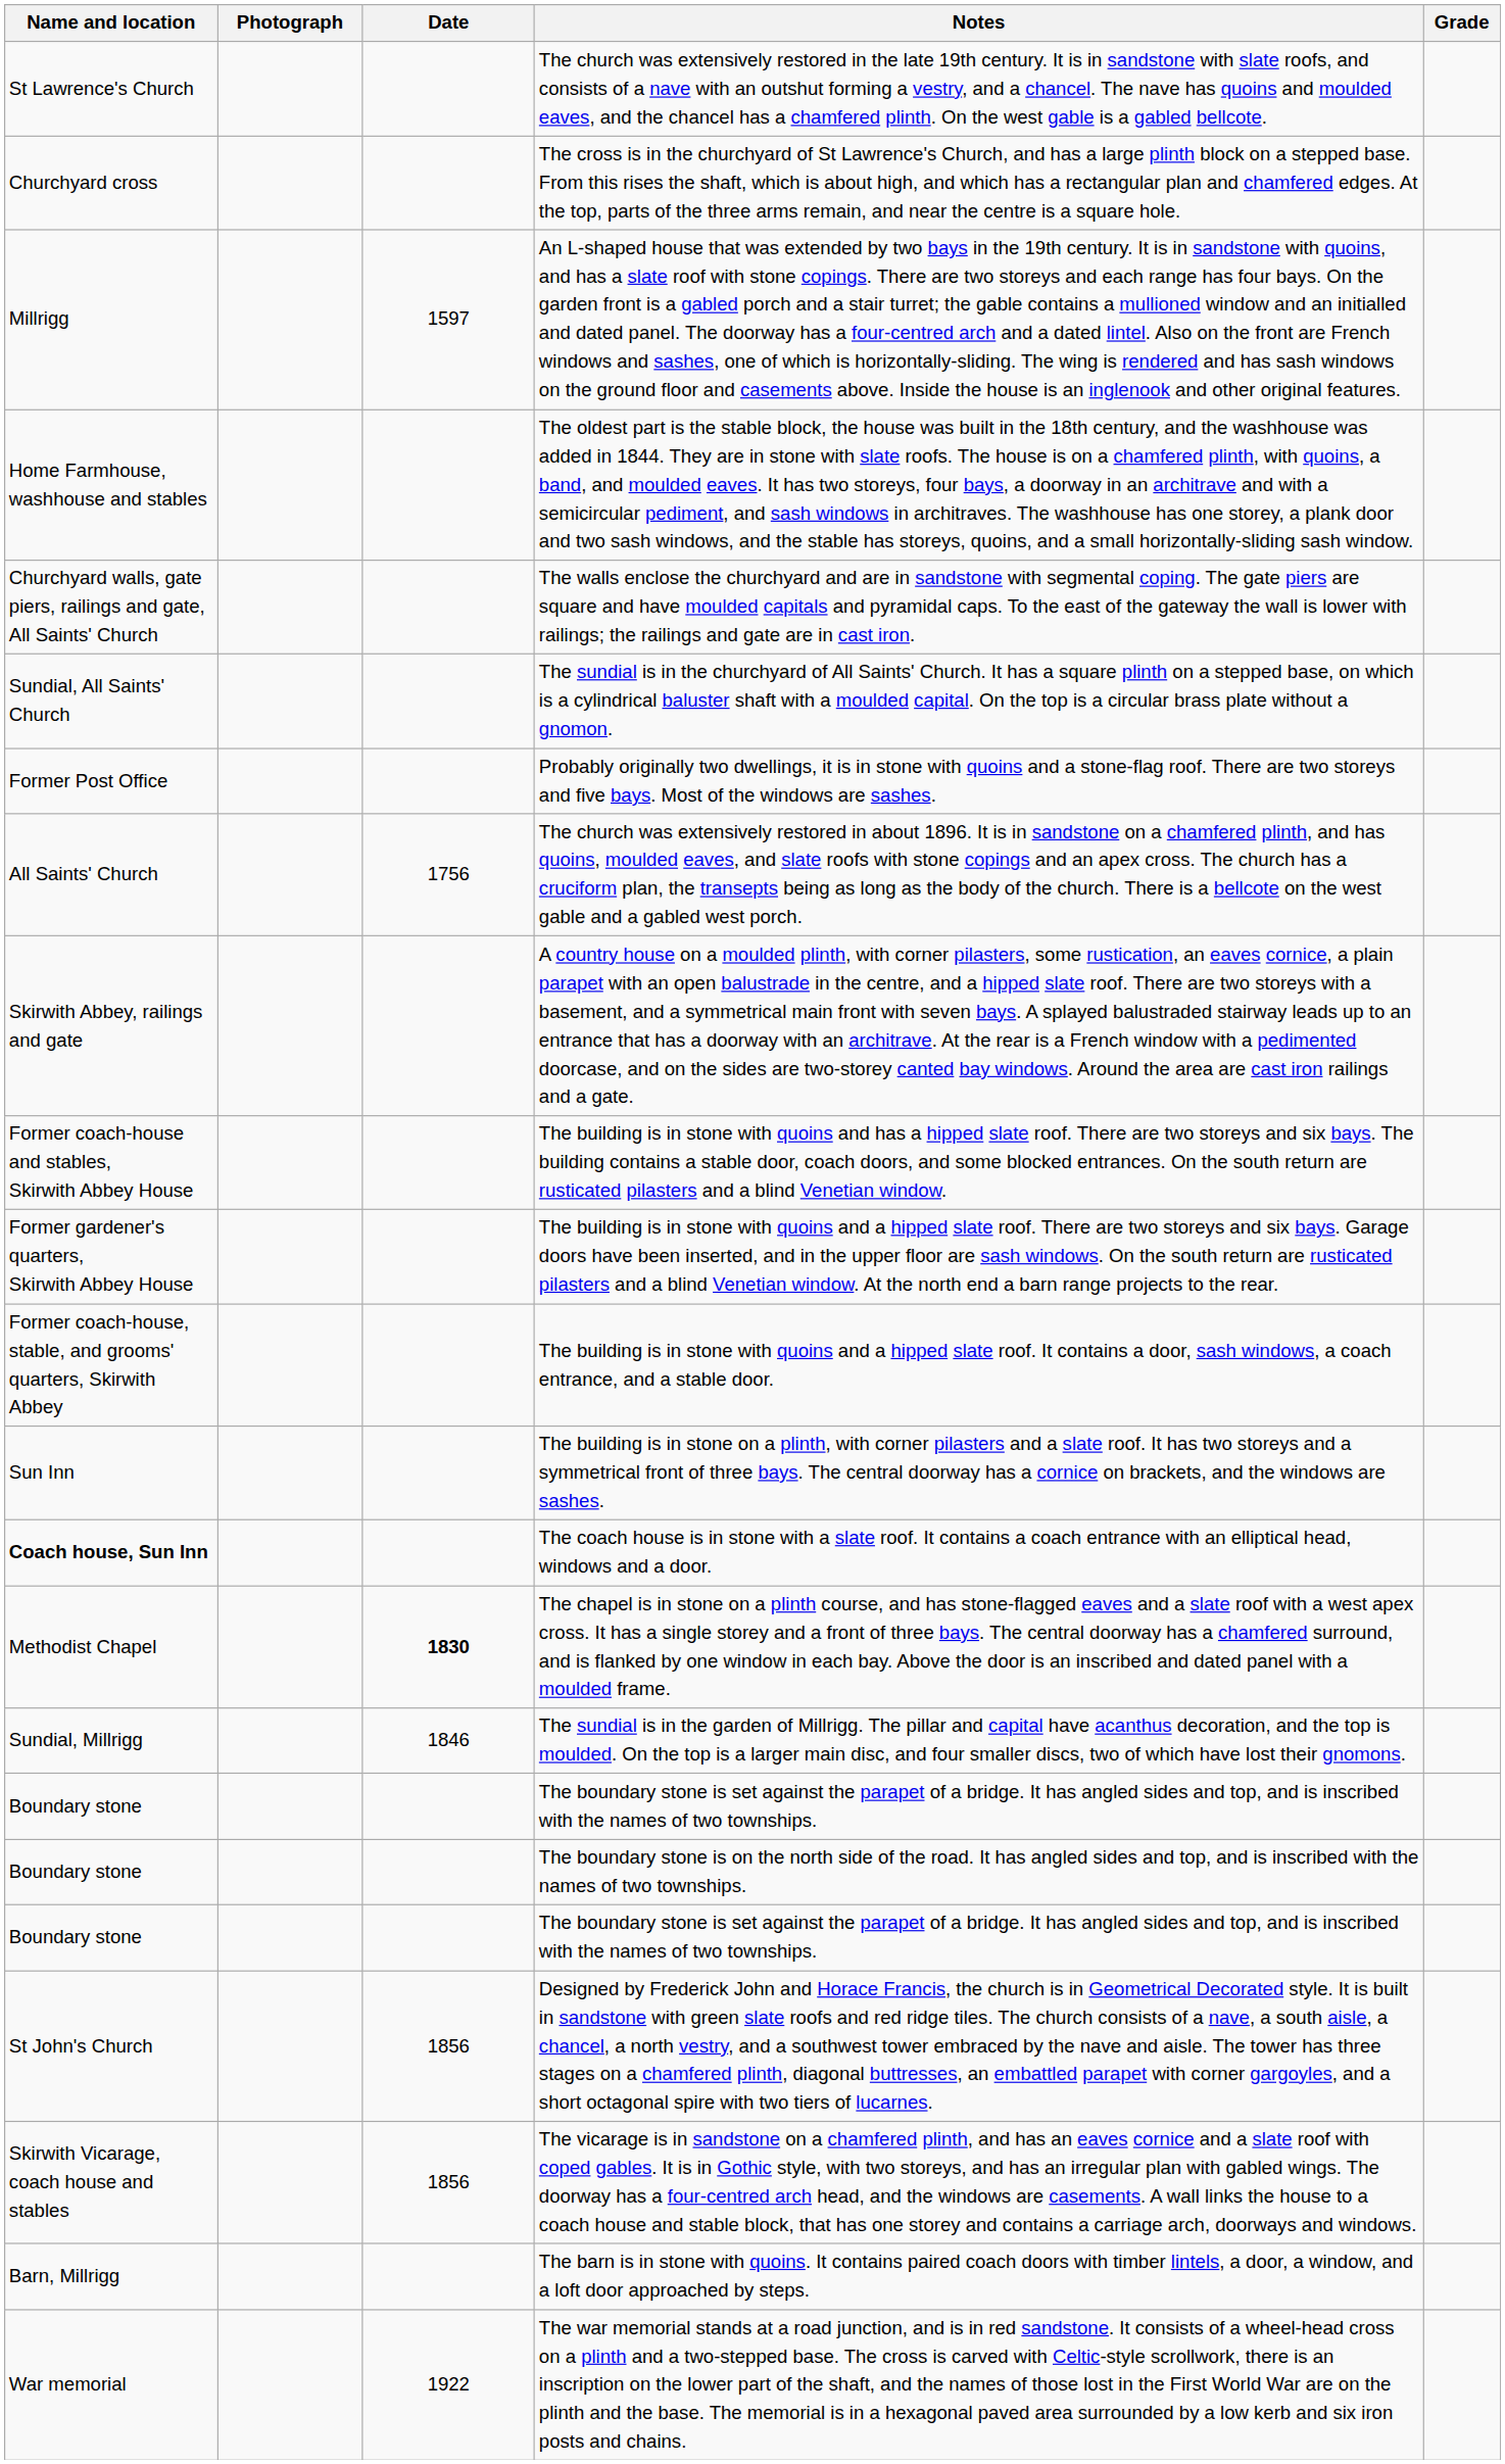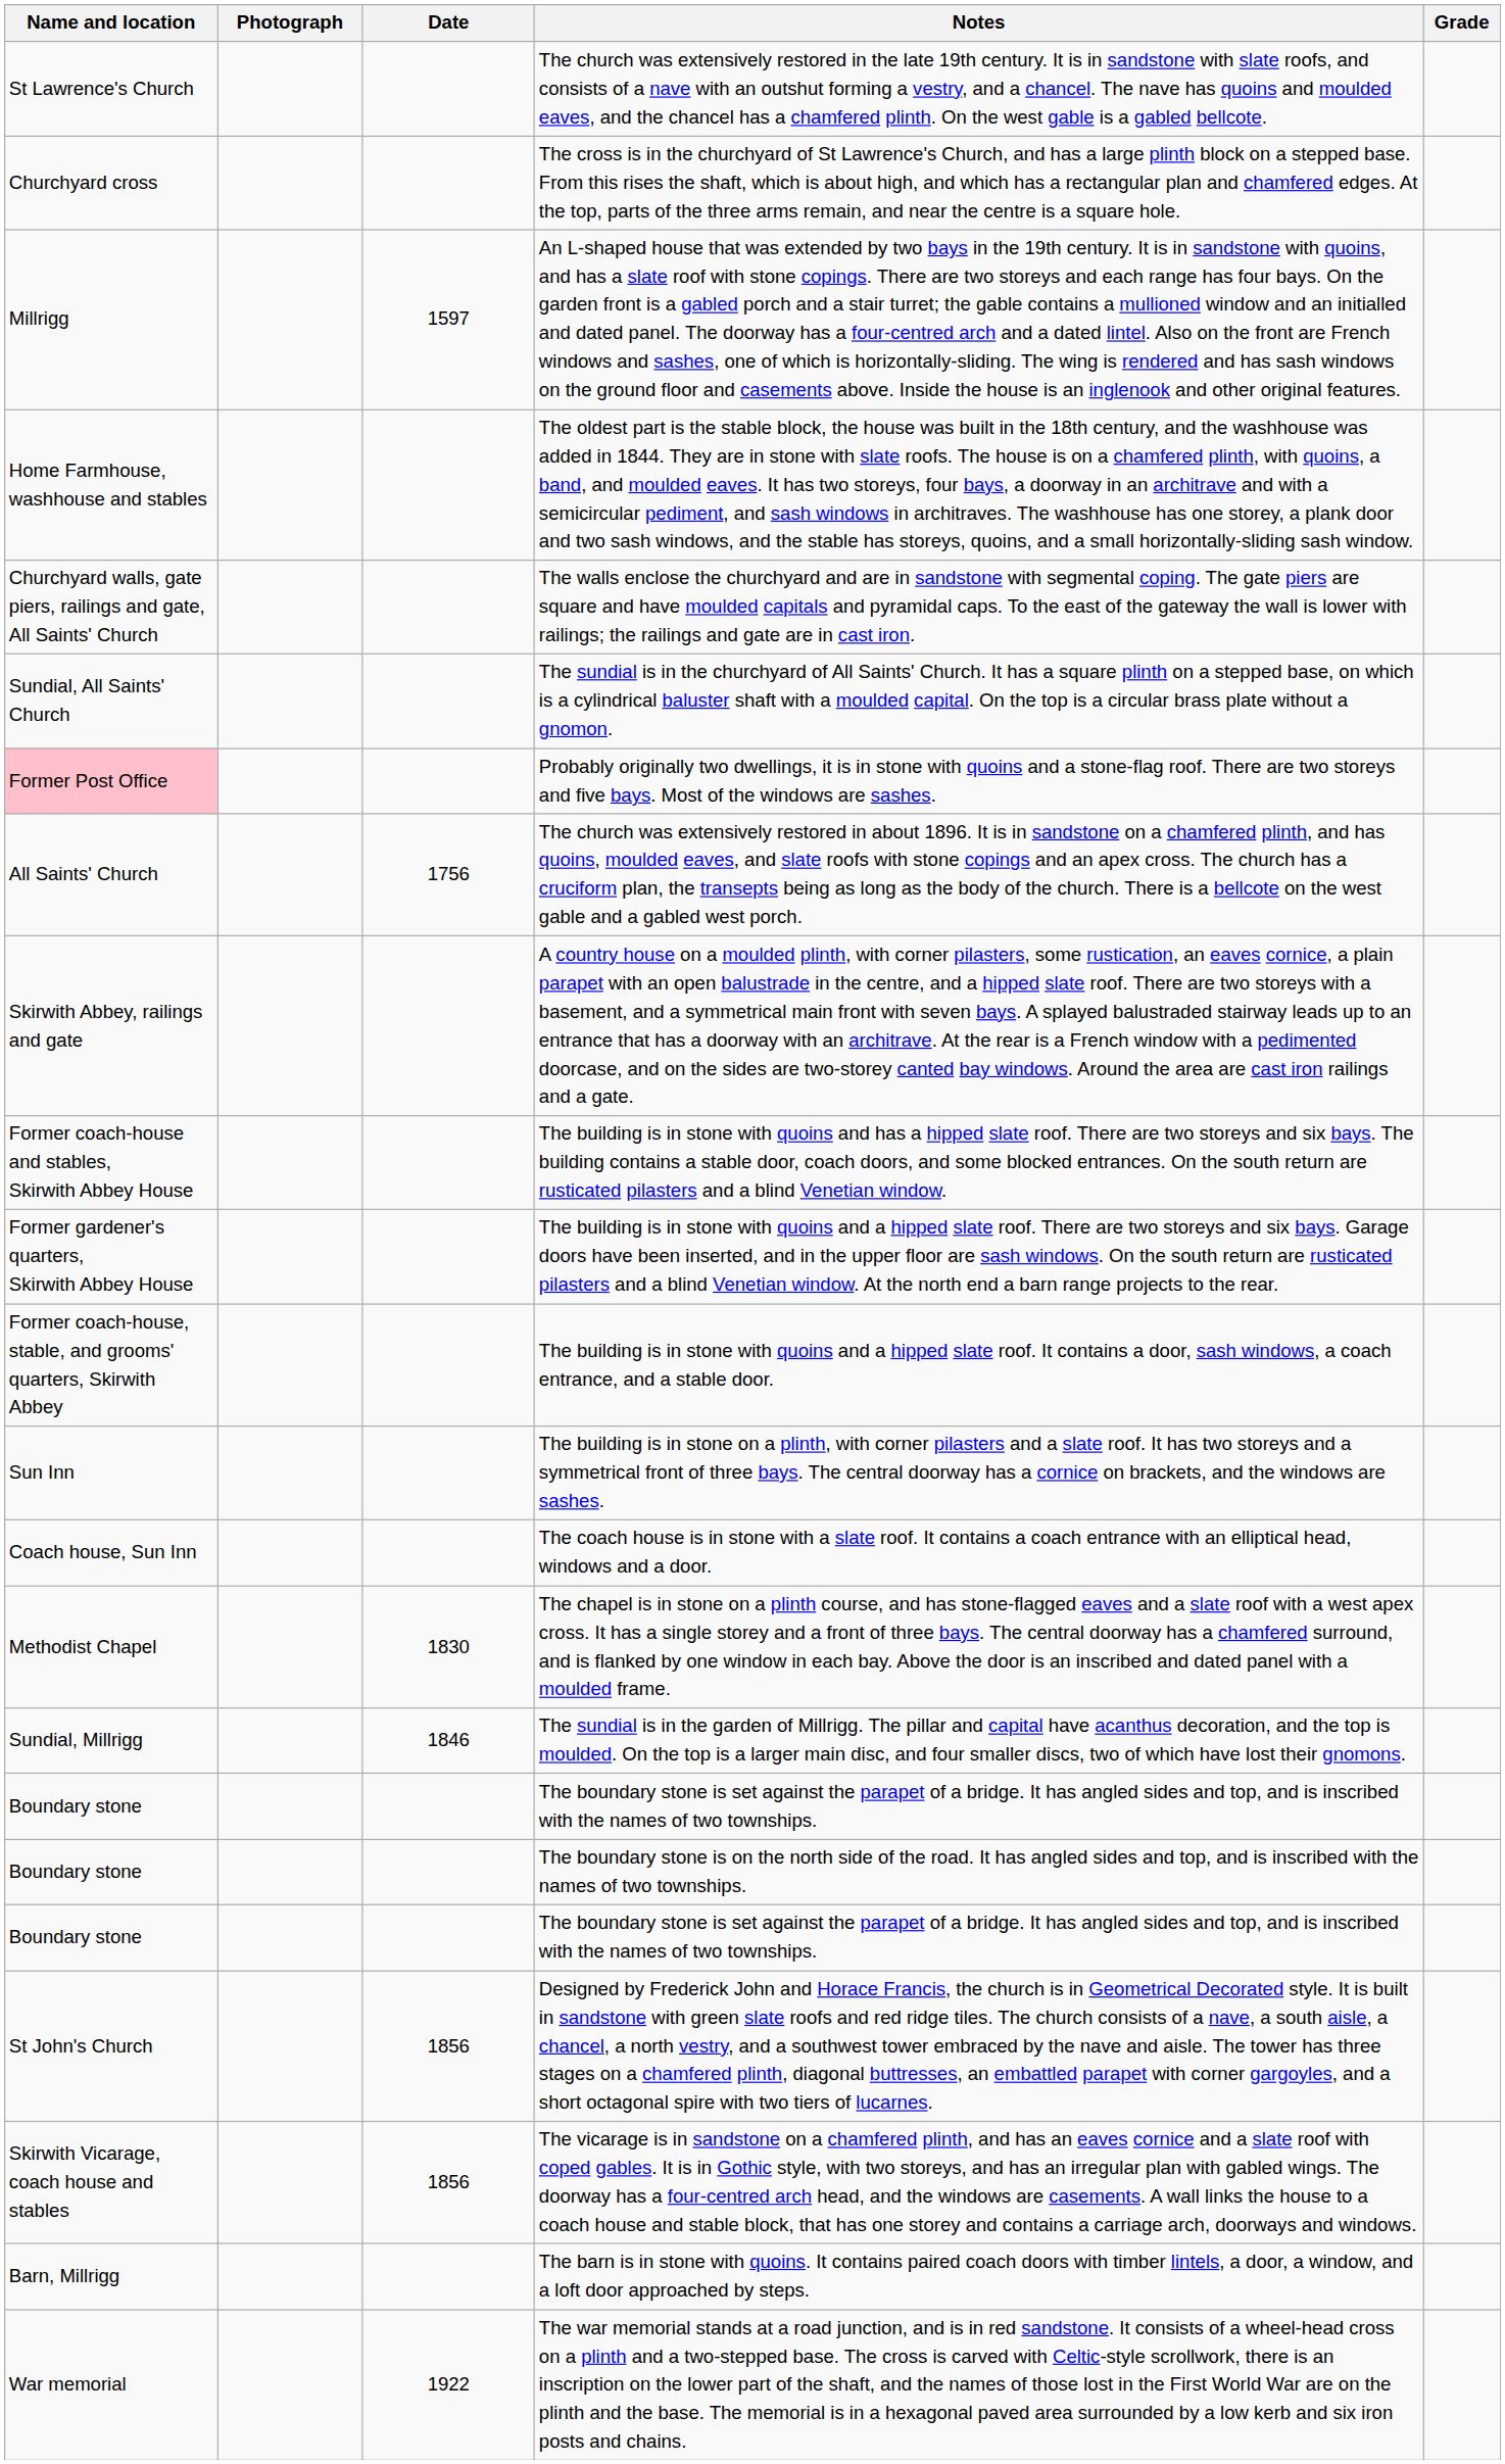row 8 | Name and location: no background -> pink background
row 15 | Name and location: bold -> normal
row 16 | Date: bold -> normal
